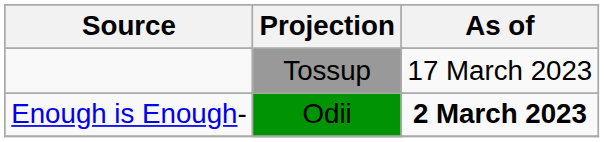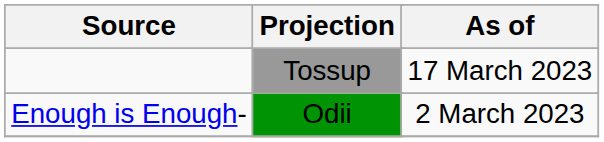Enough is Enough- | As of: bold -> normal
